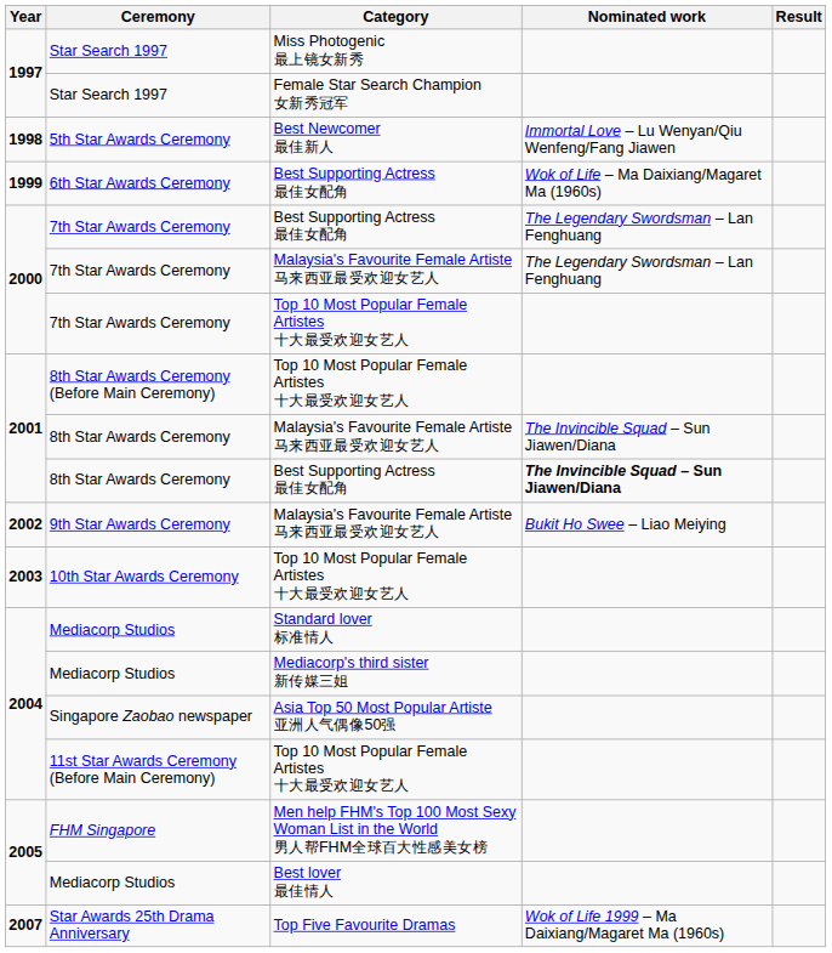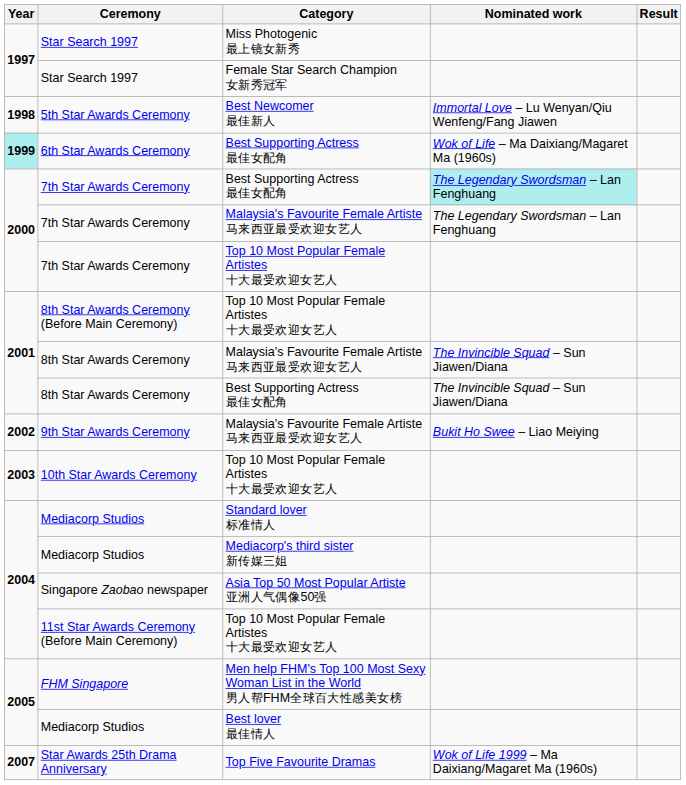6th Star Awards Ceremony | Year: no background -> paleturquoise background
7th Star Awards Ceremony / Best Supporting Actress 最佳女配角 | Nominated work: no background -> paleturquoise background
8th Star Awards Ceremony / Best Supporting Actress 最佳女配角 | Nominated work: bold -> normal
